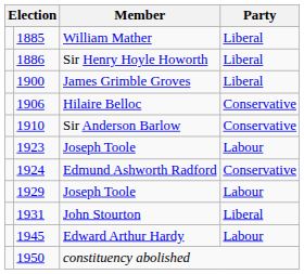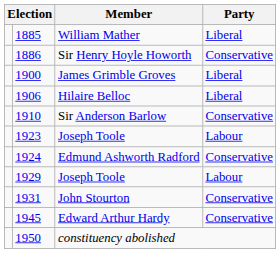Sir Henry Hoyle Howorth | Party: Liberal -> Conservative
Hilaire Belloc | Party: Conservative -> Liberal
John Stourton | Party: Liberal -> Conservative
Edward Arthur Hardy | Party: Labour -> Conservative
